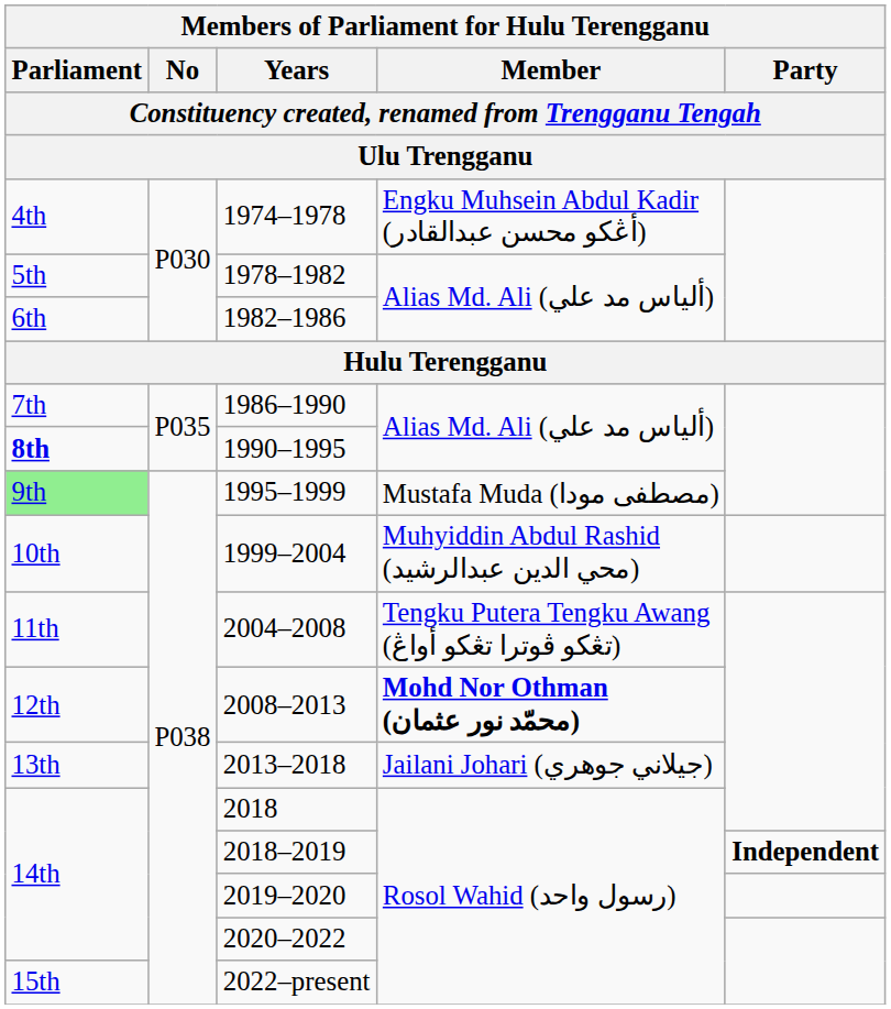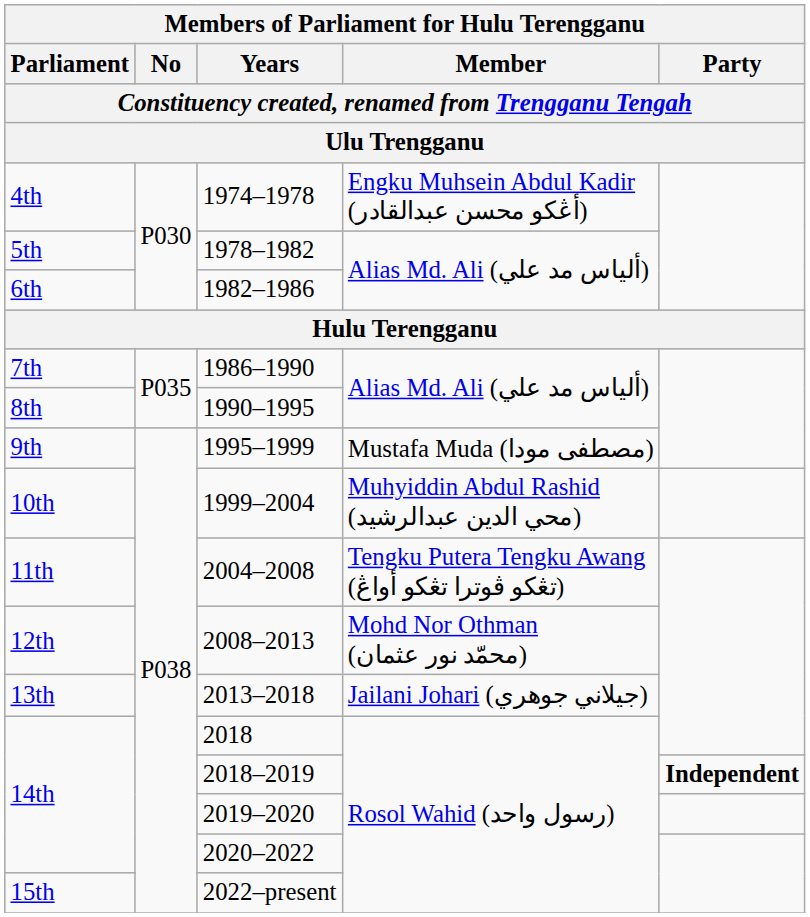1990–1995 | Parliament: bold -> normal
1995–1999 | Parliament: lightgreen background -> no background
2008–2013 | Member: bold -> normal
